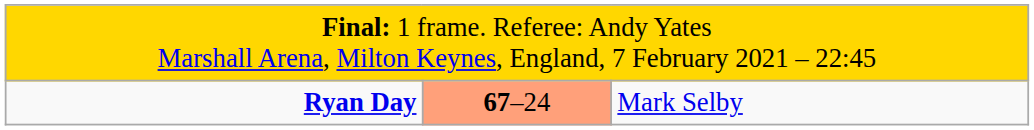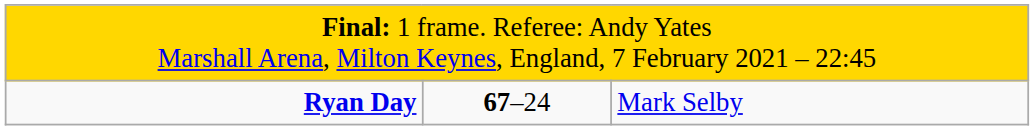Ryan Day | column 2: lightsalmon background -> no background
